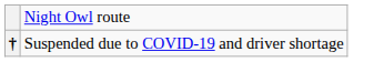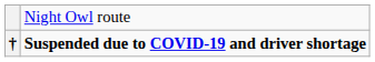† | column 2: normal -> bold
